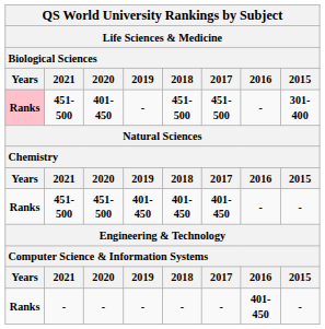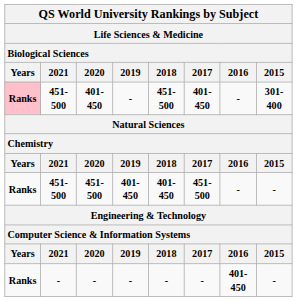row 5 | 2017: 451-500 -> 401-450
row 9 | 2017: 401-450 -> 451-500
